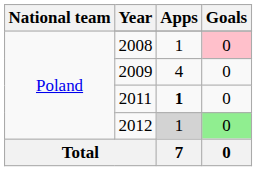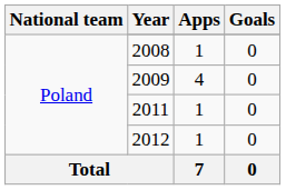2008 | Goals: pink background -> no background
2011 | Apps: bold -> normal
2012 | Apps: lightgrey background -> no background
2012 | Goals: lightgreen background -> no background
